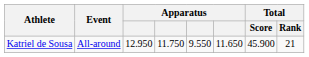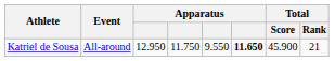row 3 | column 6: normal -> bold
